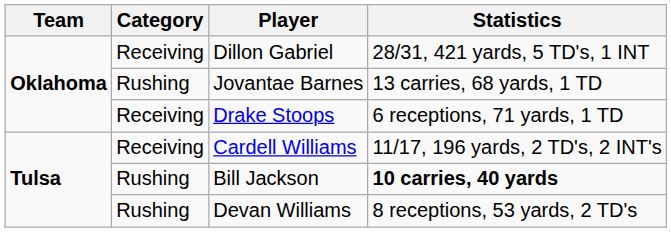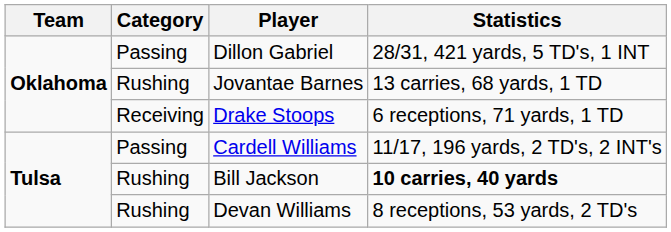Dillon Gabriel | Category: Receiving -> Passing
Cardell Williams | Category: Receiving -> Passing
